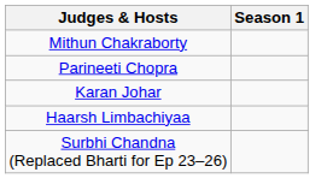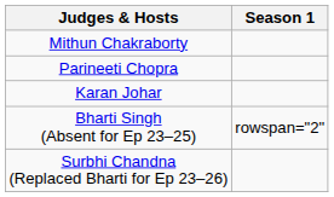- row: Haarsh Limbachiyaa
+ row: Bharti Singh (Absent for Ep 23–25) | rowspan="2"
